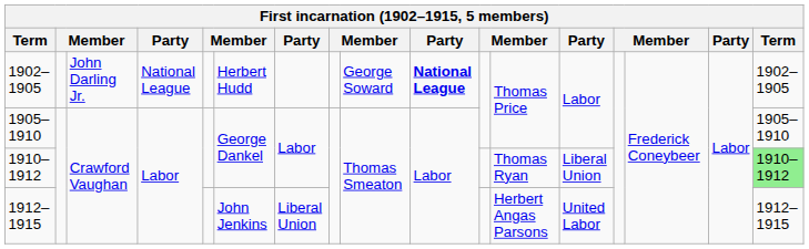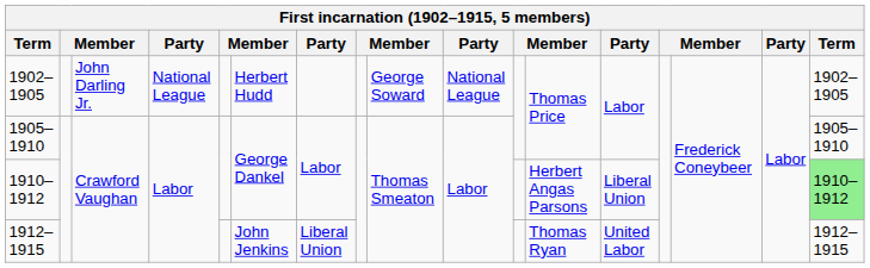row 3 | column 10: bold -> normal
row 5 | column 12: Thomas Ryan -> Herbert Angas Parsons
row 6 | column 12: Herbert Angas Parsons -> Thomas Ryan
